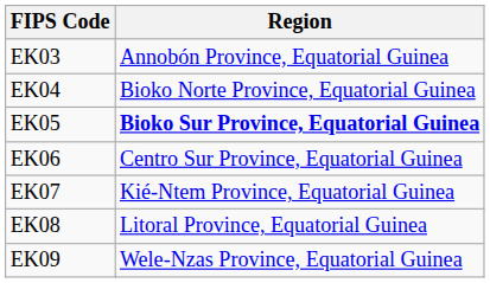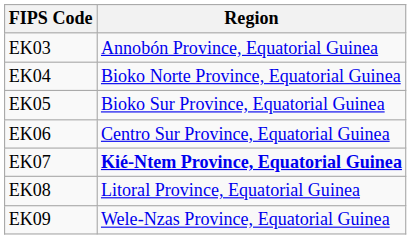EK05 | Region: bold -> normal
EK07 | Region: normal -> bold
